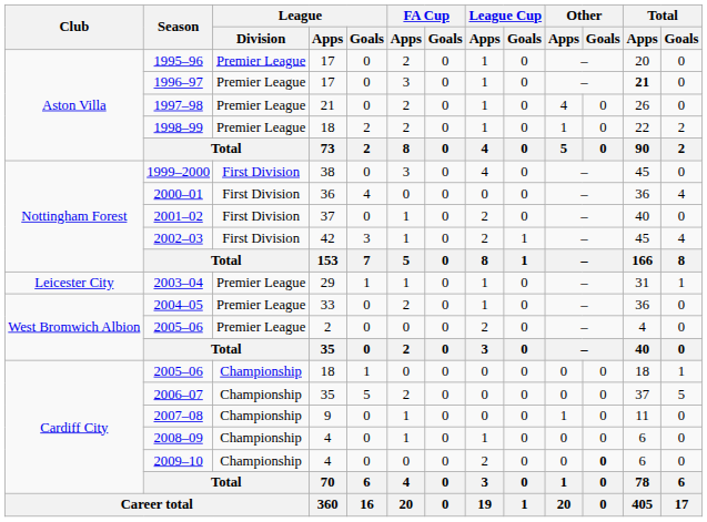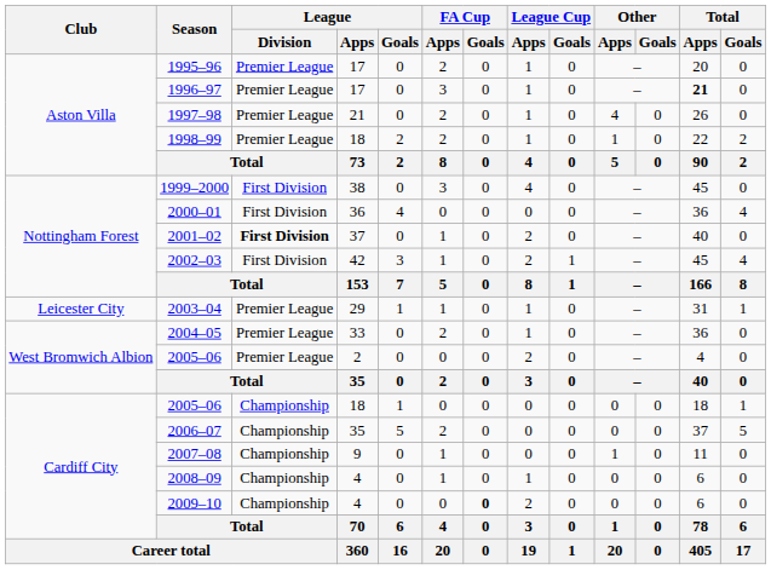2001–02 | League / Division: normal -> bold
2009–10 | FA Cup / Goals: normal -> bold
2009–10 | Other / Goals: bold -> normal
